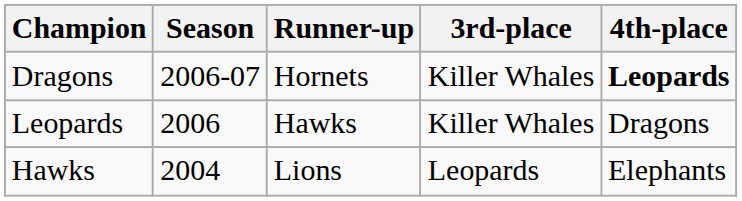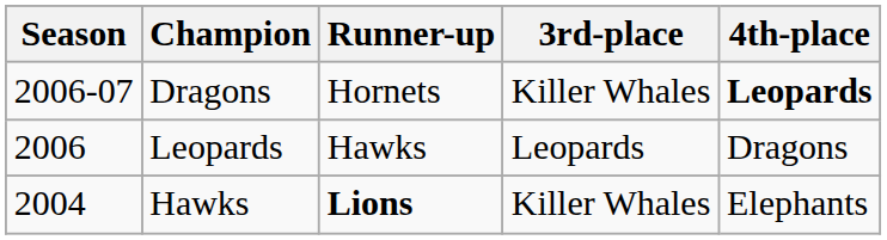columns swapped: Season <-> Champion
row 3 | 3rd-place: Killer Whales -> Leopards
row 4 | Runner-up: normal -> bold
row 4 | 3rd-place: Leopards -> Killer Whales
